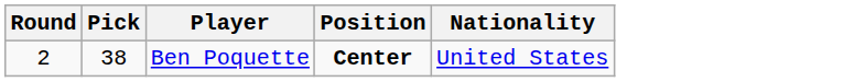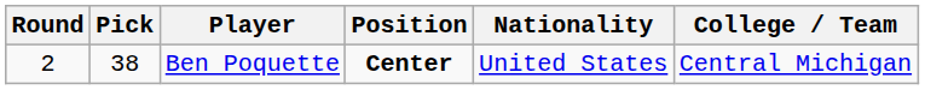+ column: College / Team | Central Michigan
